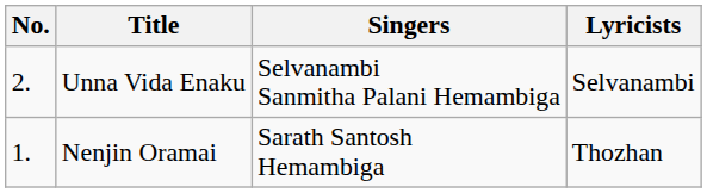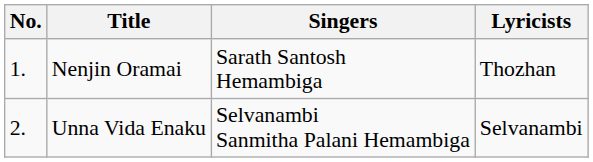rows swapped: Nenjin Oramai <-> Unna Vida Enaku
